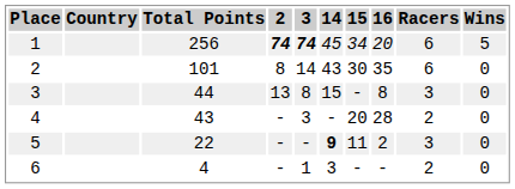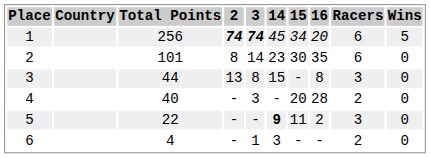row 3 | 14: 43 -> 23
row 5 | Total Points: 43 -> 40
